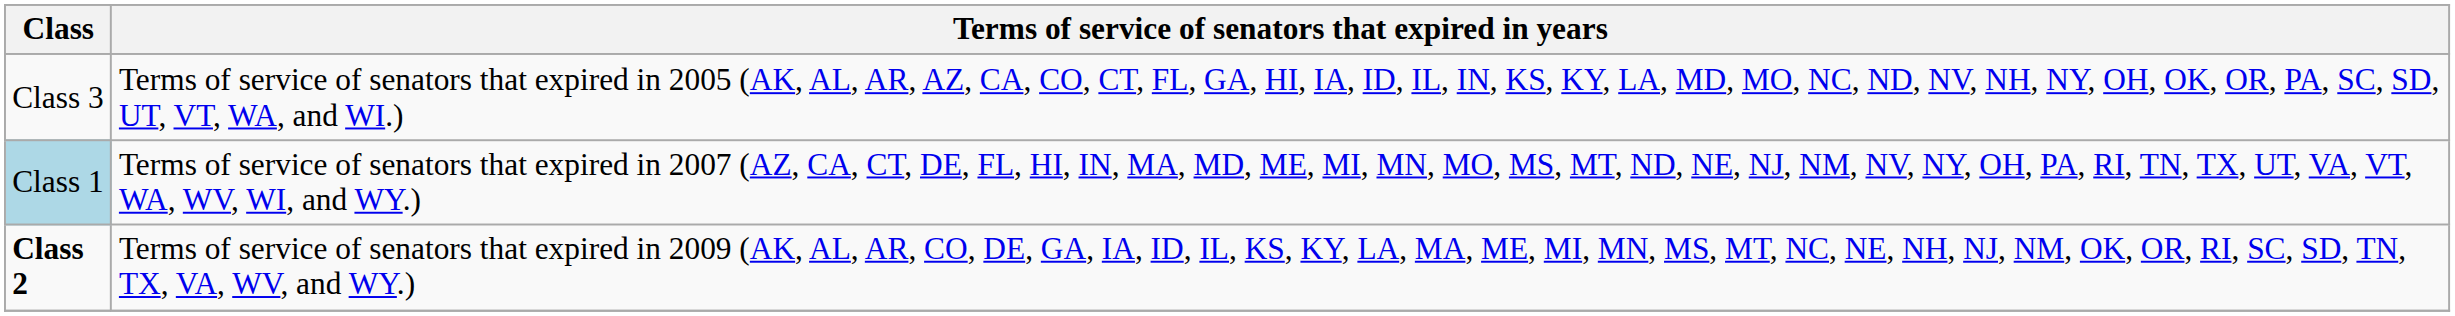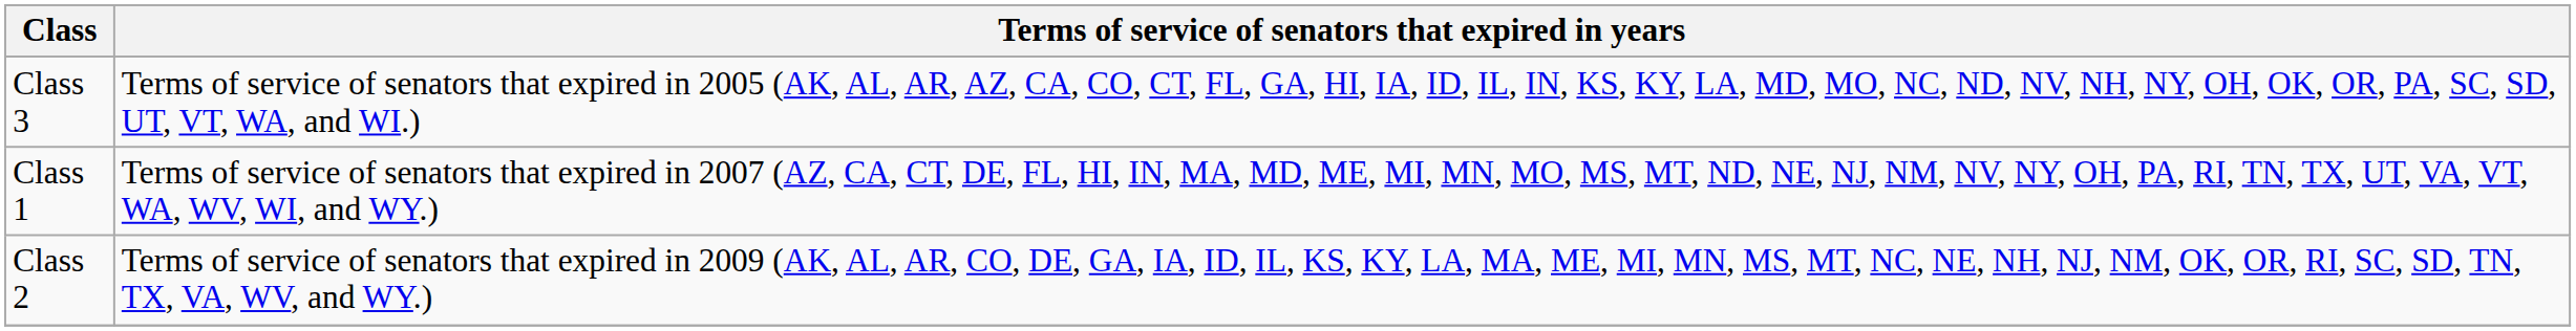Class 1 | Class: lightblue background -> no background
Class 2 | Class: bold -> normal
